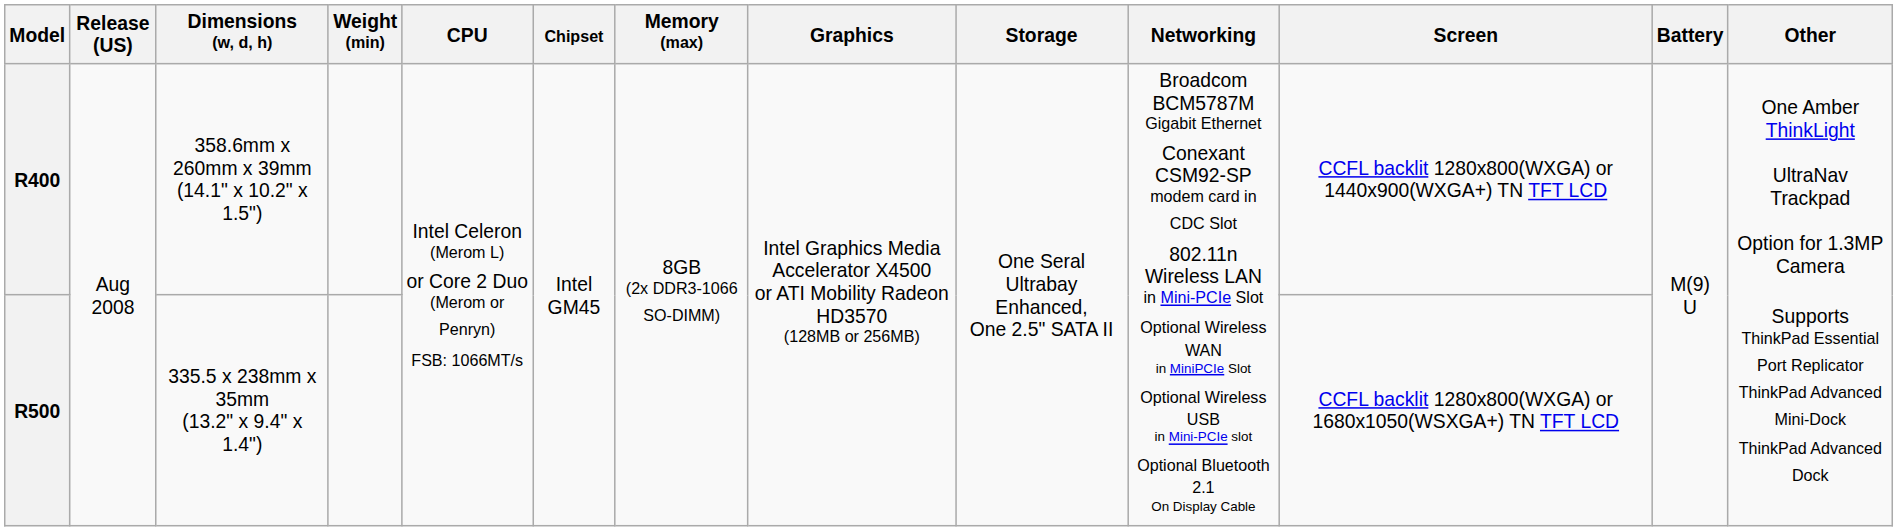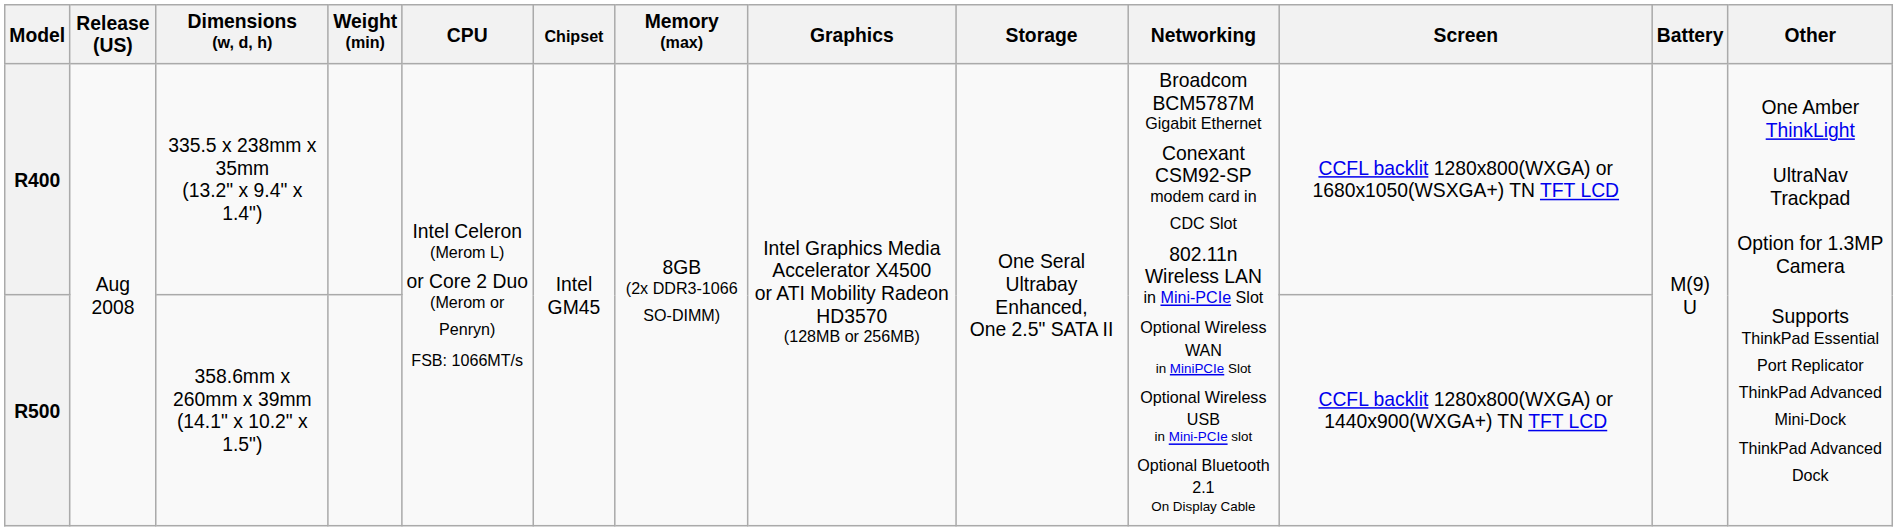R400 | Dimensions (w, d, h): 358.6mm x 260mm x 39mm (14.1" x 10.2" x 1.5") -> 335.5 x 238mm x 35mm (13.2" x 9.4" x 1.4")
R400 | Screen: CCFL backlit 1280x800(WXGA) or 1440x900(WXGA+) TN TFT LCD -> CCFL backlit 1280x800(WXGA) or 1680x1050(WSXGA+) TN TFT LCD
R500 | Dimensions (w, d, h): 335.5 x 238mm x 35mm (13.2" x 9.4" x 1.4") -> 358.6mm x 260mm x 39mm (14.1" x 10.2" x 1.5")
R500 | Screen: CCFL backlit 1280x800(WXGA) or 1680x1050(WSXGA+) TN TFT LCD -> CCFL backlit 1280x800(WXGA) or 1440x900(WXGA+) TN TFT LCD
